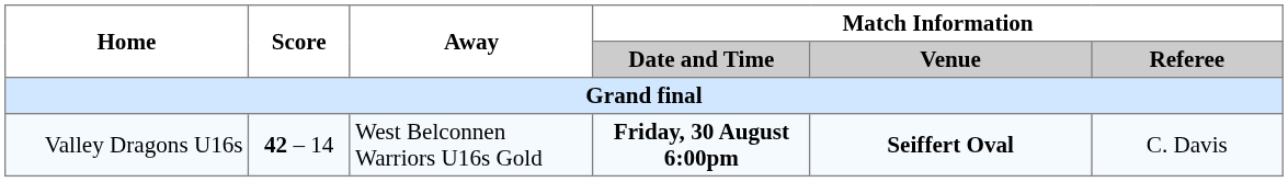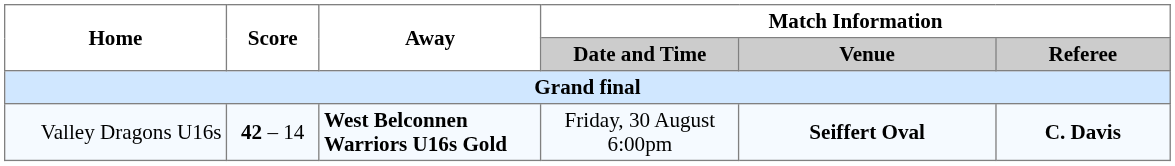Valley Dragons U16s | Away: normal -> bold
Valley Dragons U16s | Match Information / Date and Time: bold -> normal
Valley Dragons U16s | Match Information / Referee: normal -> bold
